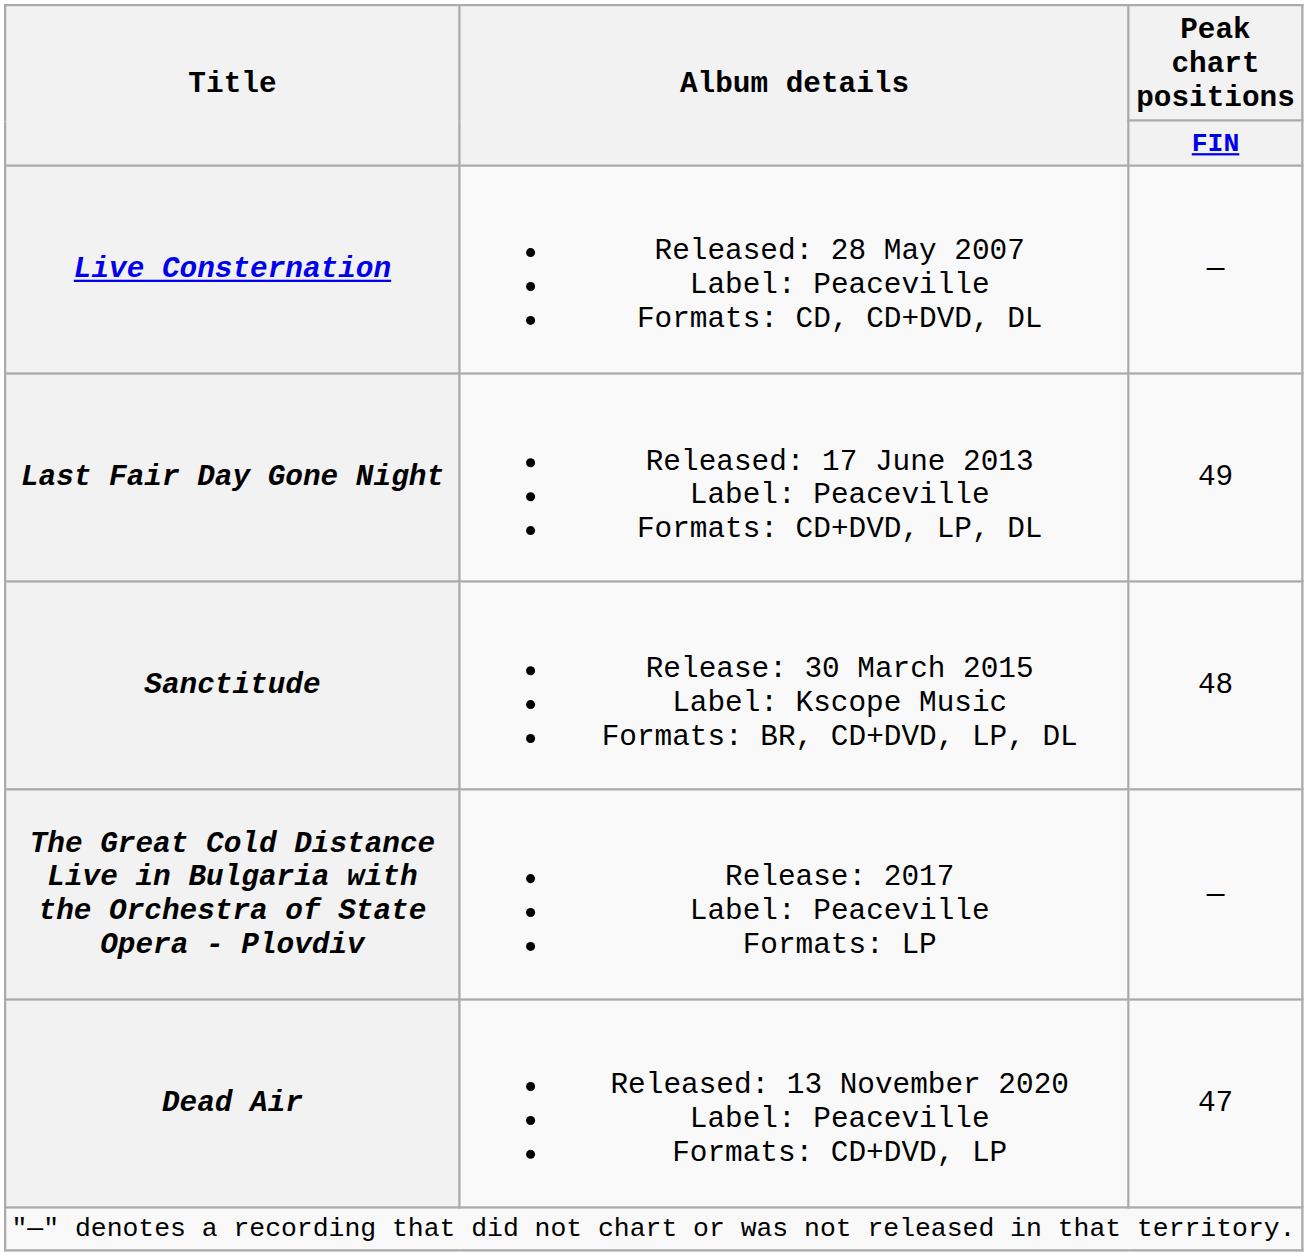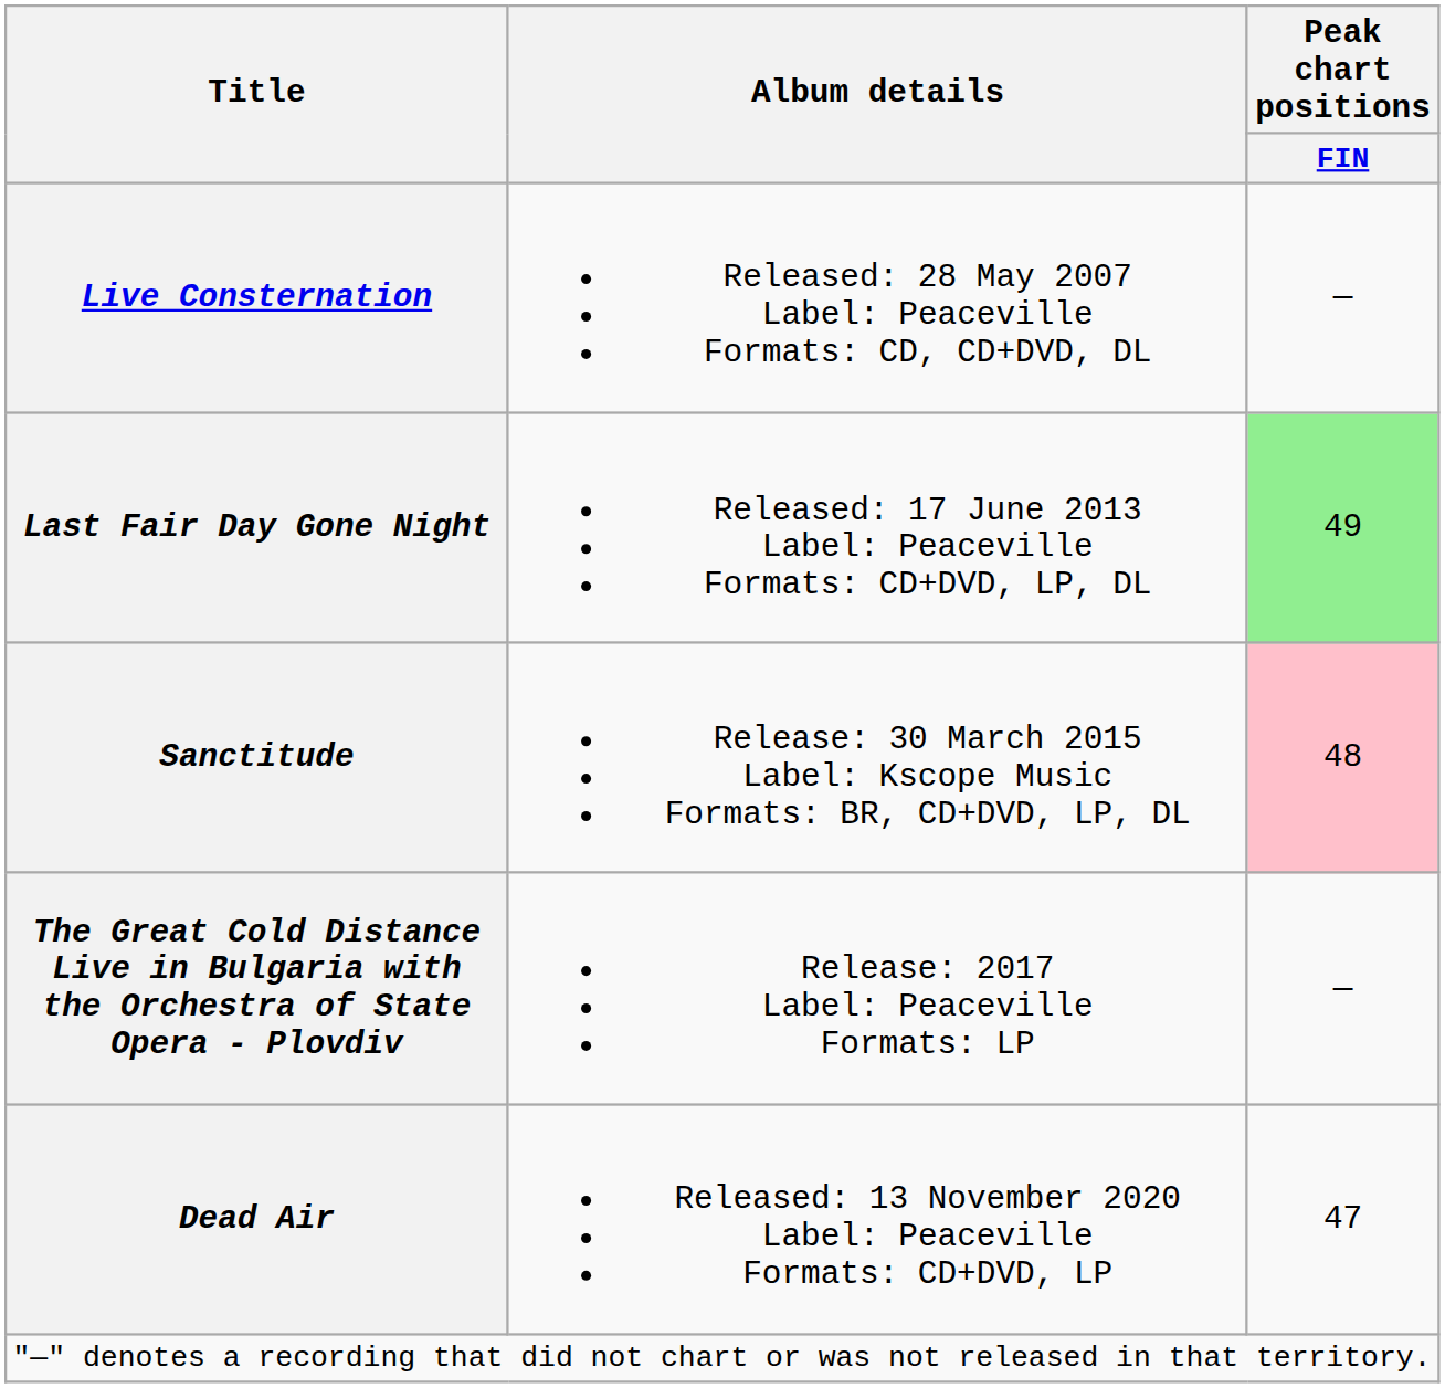Last Fair Day Gone Night | Peak chart positions / FIN: no background -> lightgreen background
Sanctitude | Peak chart positions / FIN: no background -> pink background
